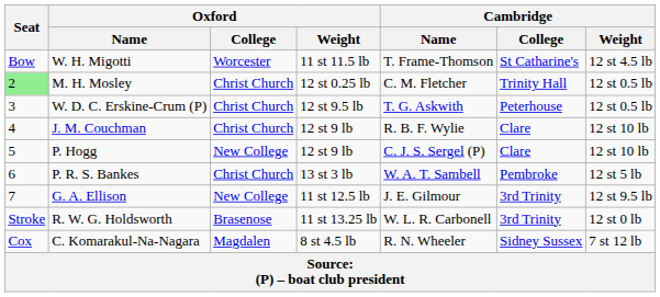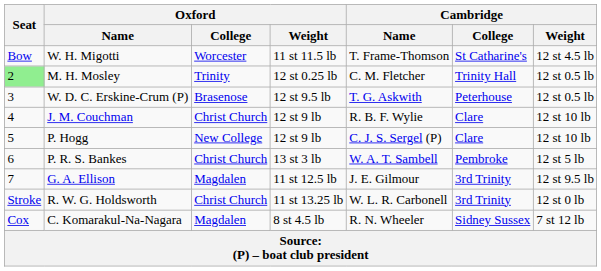M. H. Mosley | Oxford / College: Christ Church -> Trinity
W. D. C. Erskine-Crum (P) | Oxford / College: Christ Church -> Brasenose
G. A. Ellison | Oxford / College: New College -> Magdalen
R. W. G. Holdsworth | Oxford / College: Brasenose -> Christ Church
